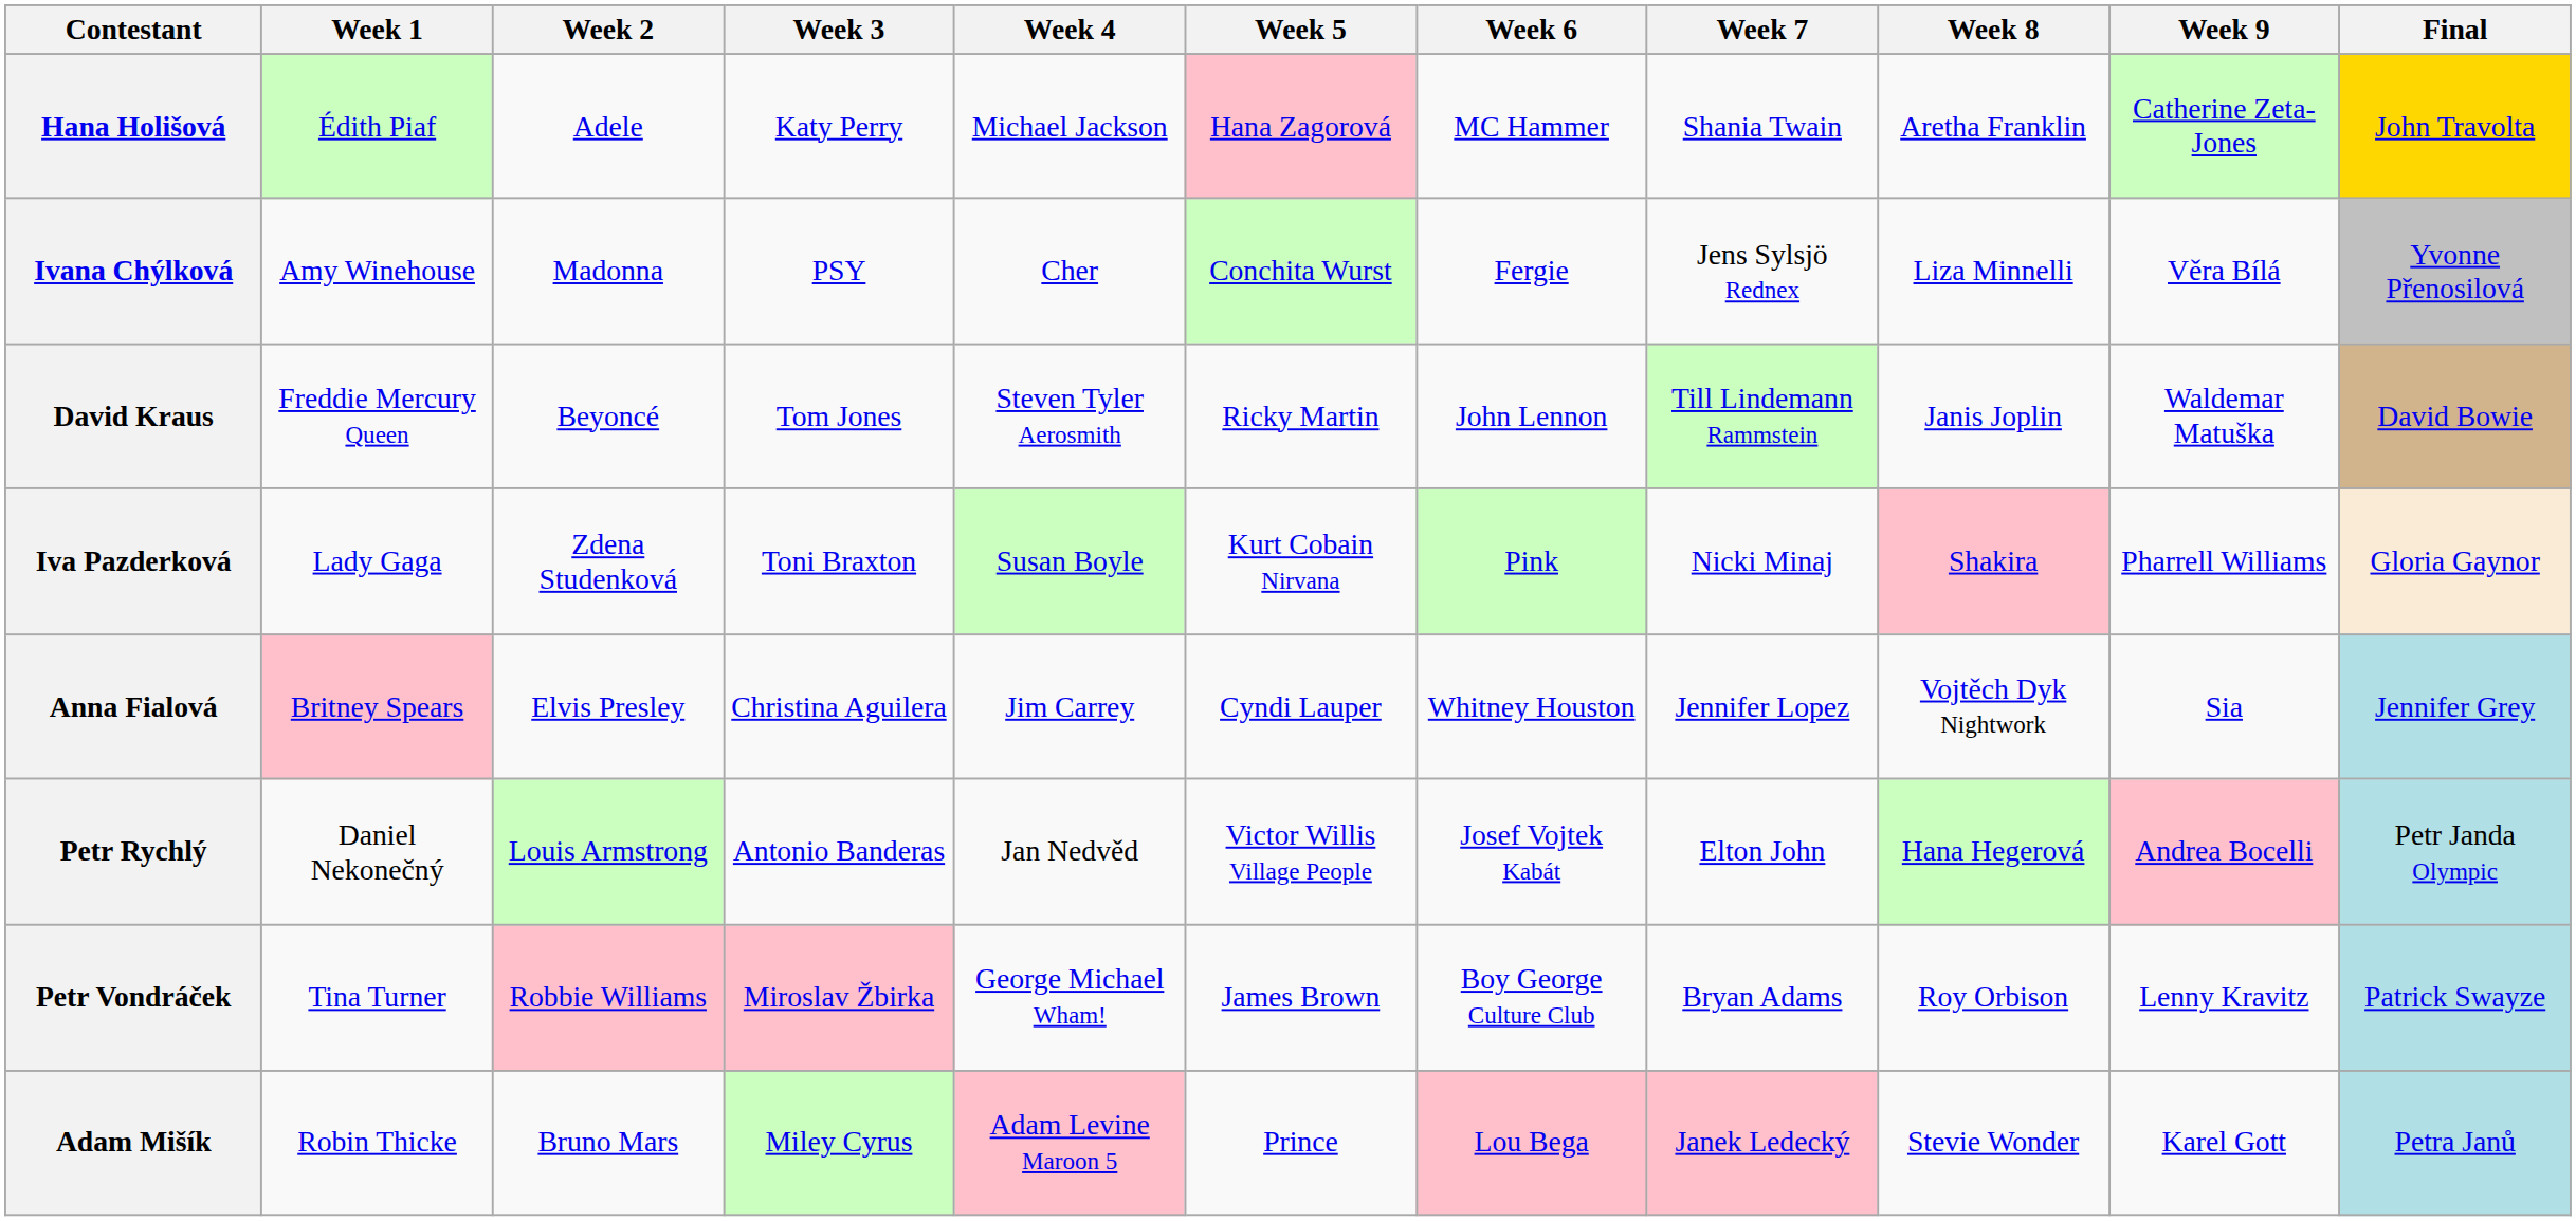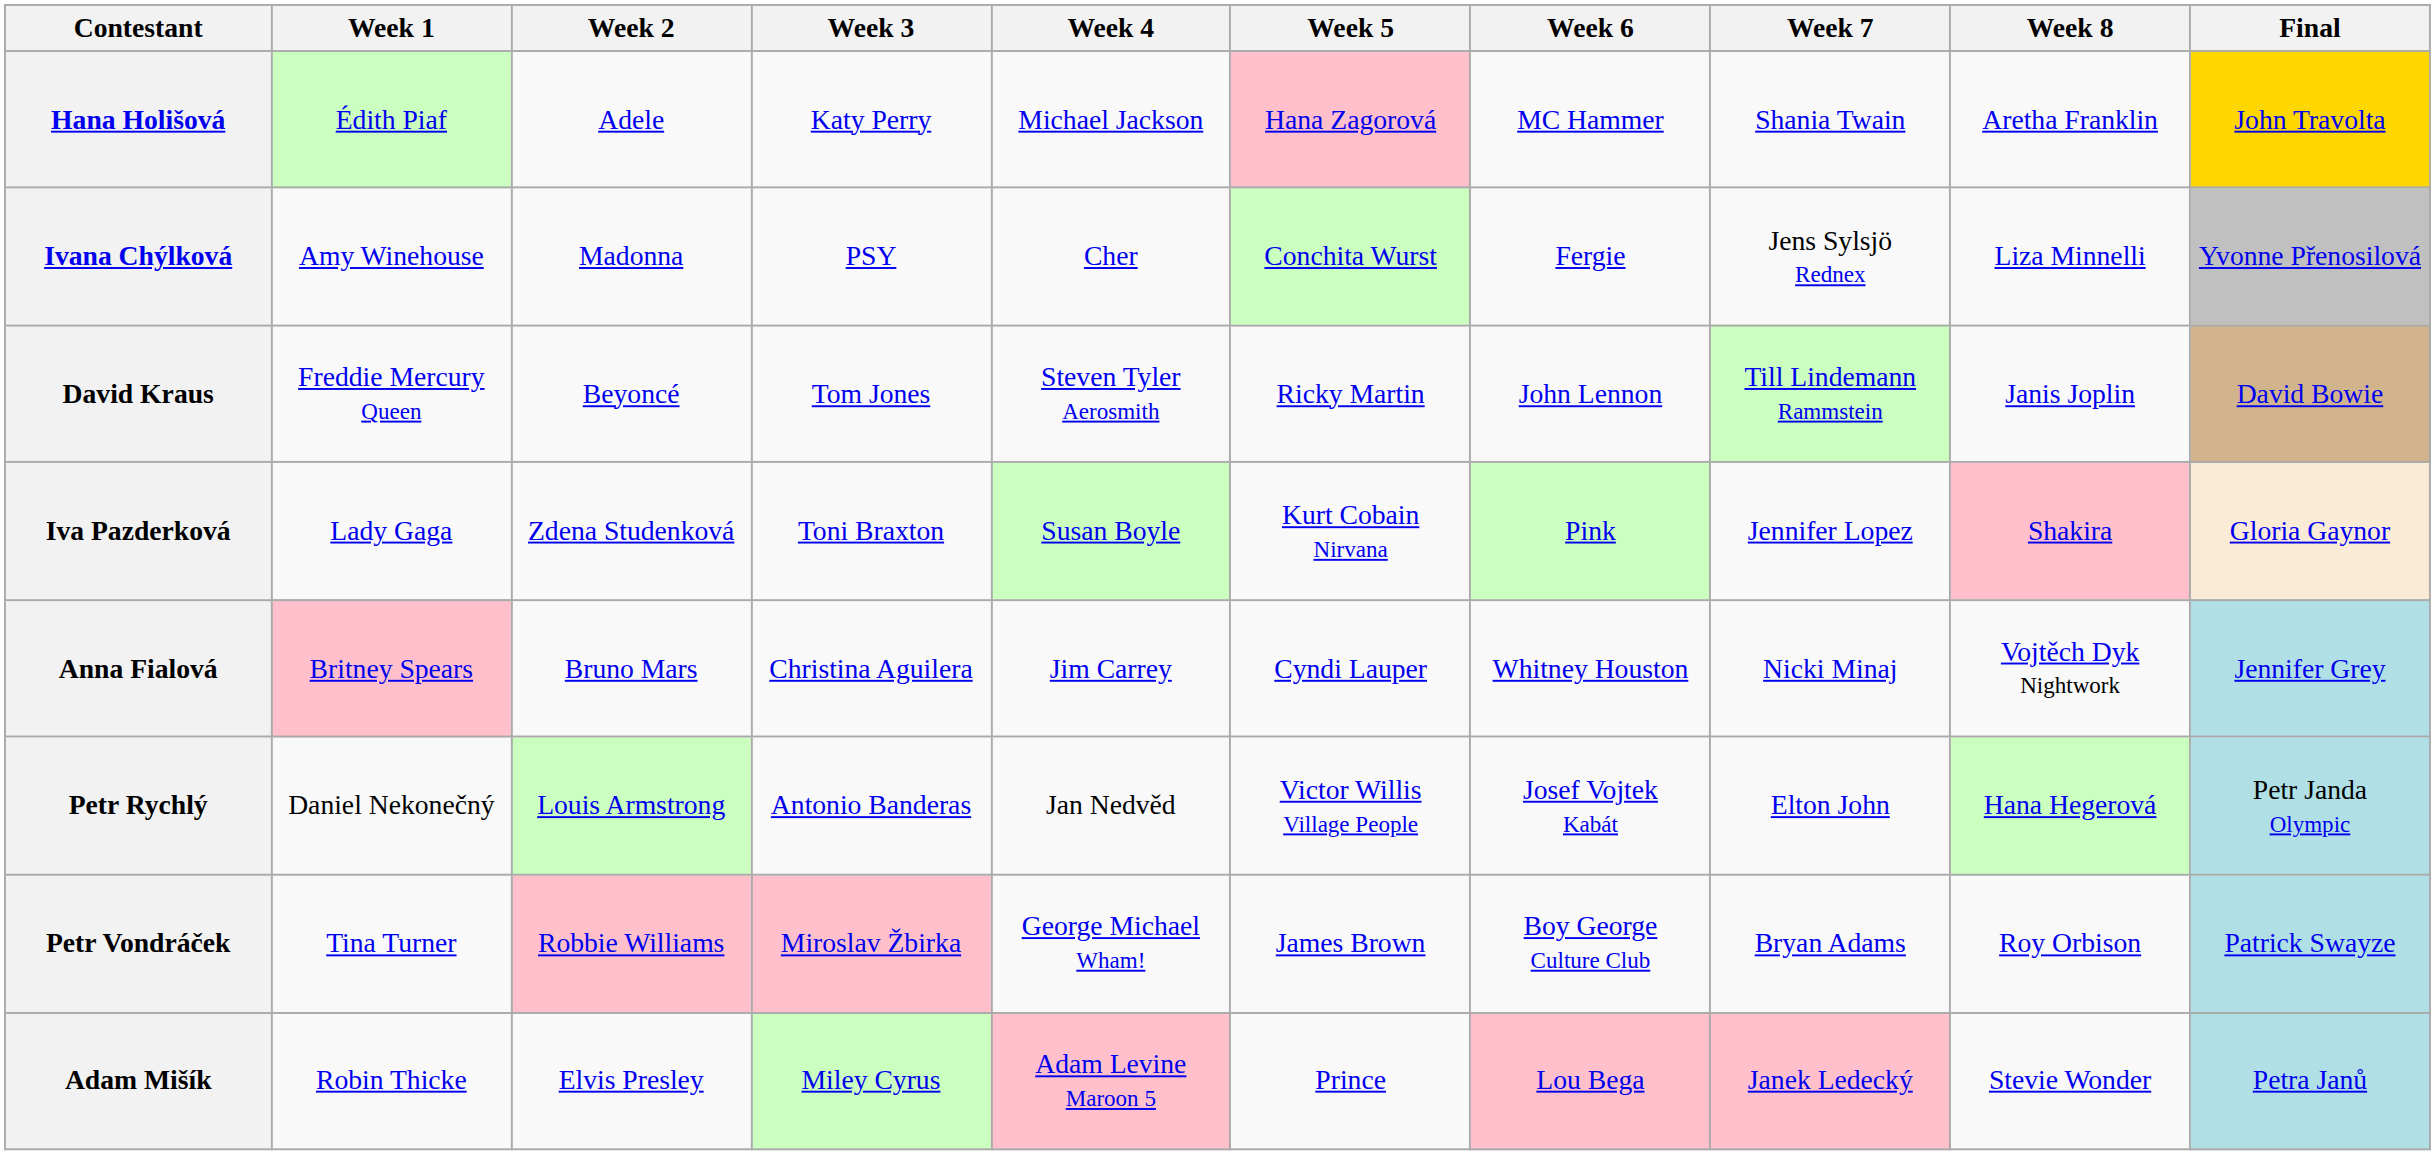- column: Week 9 | Catherine Zeta-Jones | Věra Bílá | Waldemar Matuška | Pharrell Williams | Sia | Andrea Bocelli | Lenny Kravitz | Karel Gott
Iva Pazderková | Week 7: Nicki Minaj -> Jennifer Lopez
Anna Fialová | Week 2: Elvis Presley -> Bruno Mars
Anna Fialová | Week 7: Jennifer Lopez -> Nicki Minaj
Adam Mišík | Week 2: Bruno Mars -> Elvis Presley
